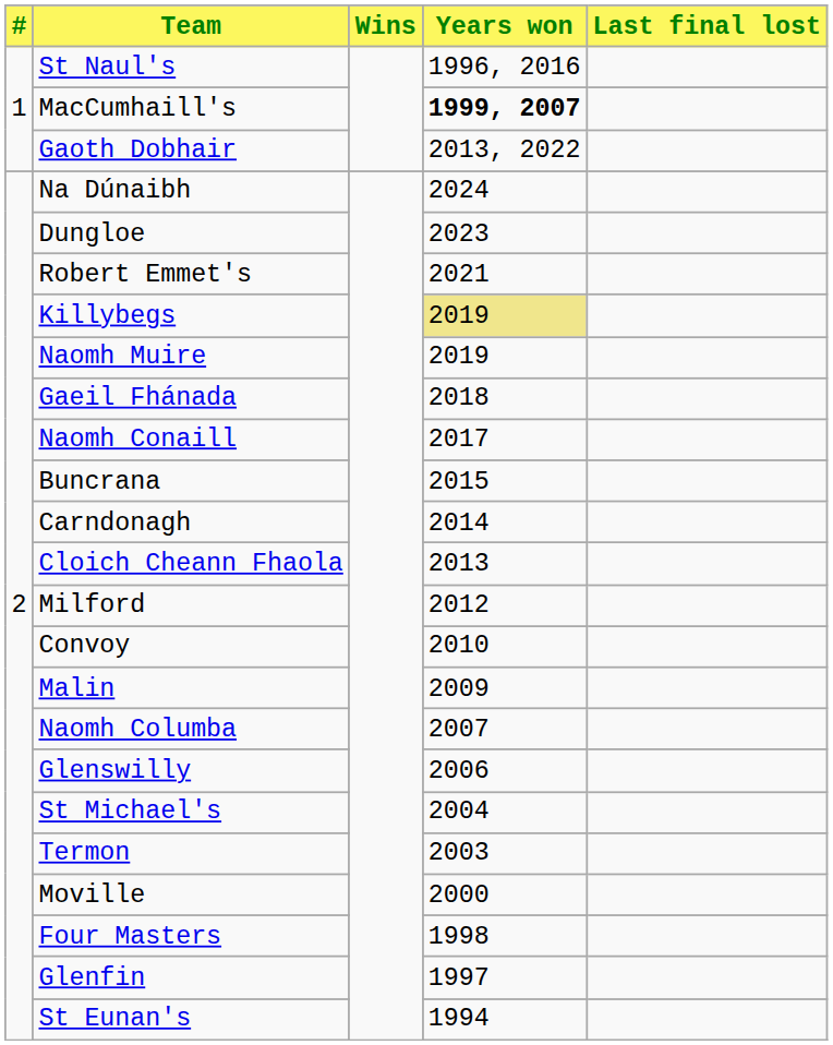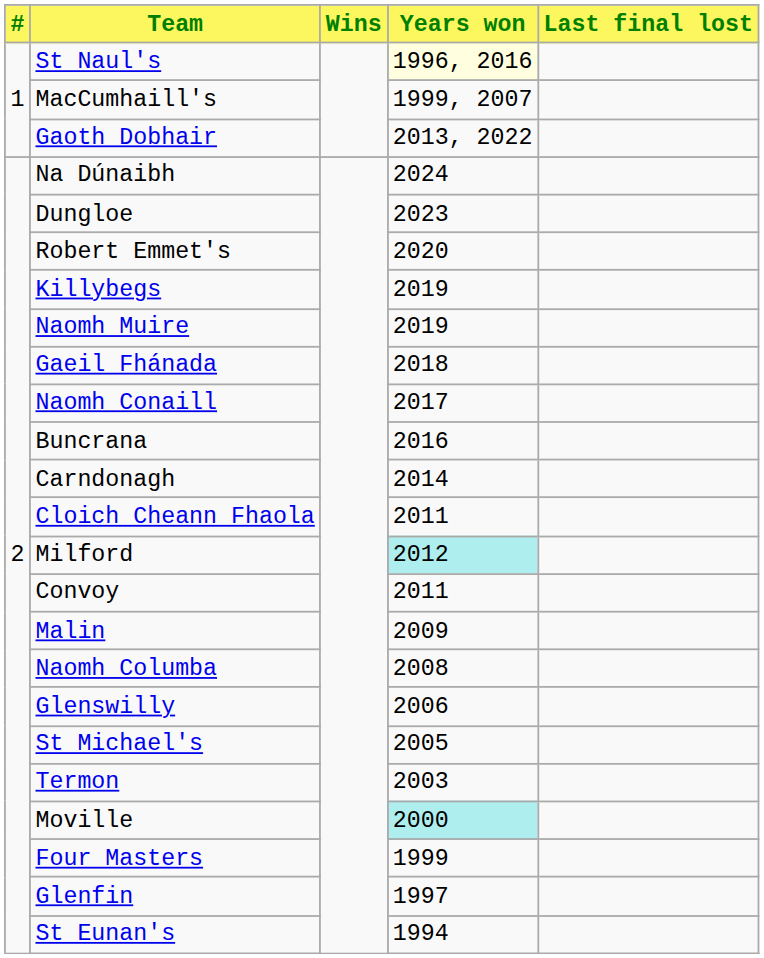St Naul's | Years won: no background -> lightyellow background
MacCumhaill's | Years won: bold -> normal
Robert Emmet's | Years won: 2021 -> 2020
Killybegs | Years won: khaki background -> no background
Buncrana | Years won: 2015 -> 2016
Cloich Cheann Fhaola | Years won: 2013 -> 2011
Milford | Years won: no background -> paleturquoise background
Convoy | Years won: 2010 -> 2011
Naomh Columba | Years won: 2007 -> 2008
St Michael's | Years won: 2004 -> 2005
Moville | Years won: no background -> paleturquoise background
Four Masters | Years won: 1998 -> 1999
